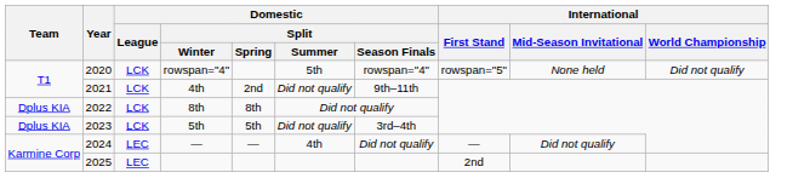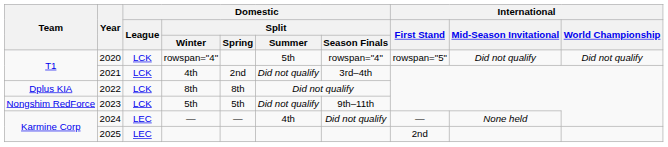row 4 | International / Mid-Season Invitational: None held -> Did not qualify
row 5 | Domestic / Split / Season Finals: 9th–11th -> 3rd–4th
row 7 | Team: Dplus KIA -> Nongshim RedForce
row 7 | Domestic / Split / Season Finals: 3rd–4th -> 9th–11th
row 8 | International / Mid-Season Invitational: Did not qualify -> None held
